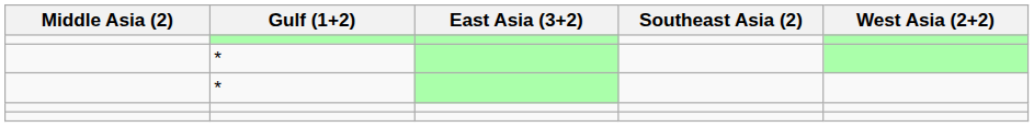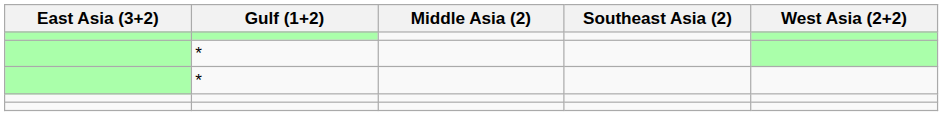columns swapped: East Asia (3+2) <-> Middle Asia (2)
